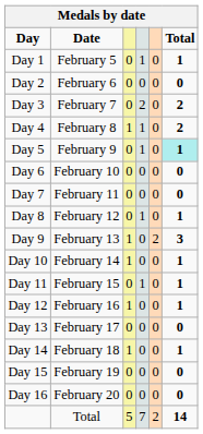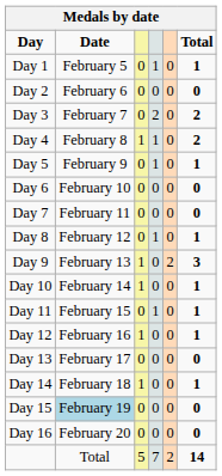Day 5 | Total: paleturquoise background -> no background
Day 15 | Date: no background -> lightblue background
